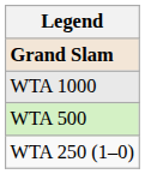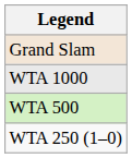row 2 | column 1: bold -> normal
